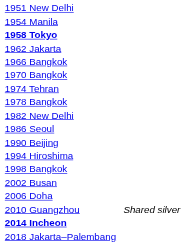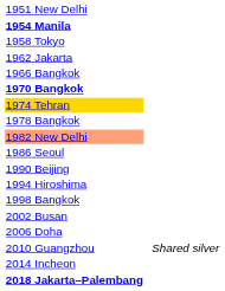1954 Manila | column 1: normal -> bold
1958 Tokyo | column 1: bold -> normal
1970 Bangkok | column 1: normal -> bold
1974 Tehran | column 1: no background -> gold background
1982 New Delhi | column 1: no background -> lightsalmon background
2014 Incheon | column 1: bold -> normal
2018 Jakarta–Palembang | column 1: normal -> bold
